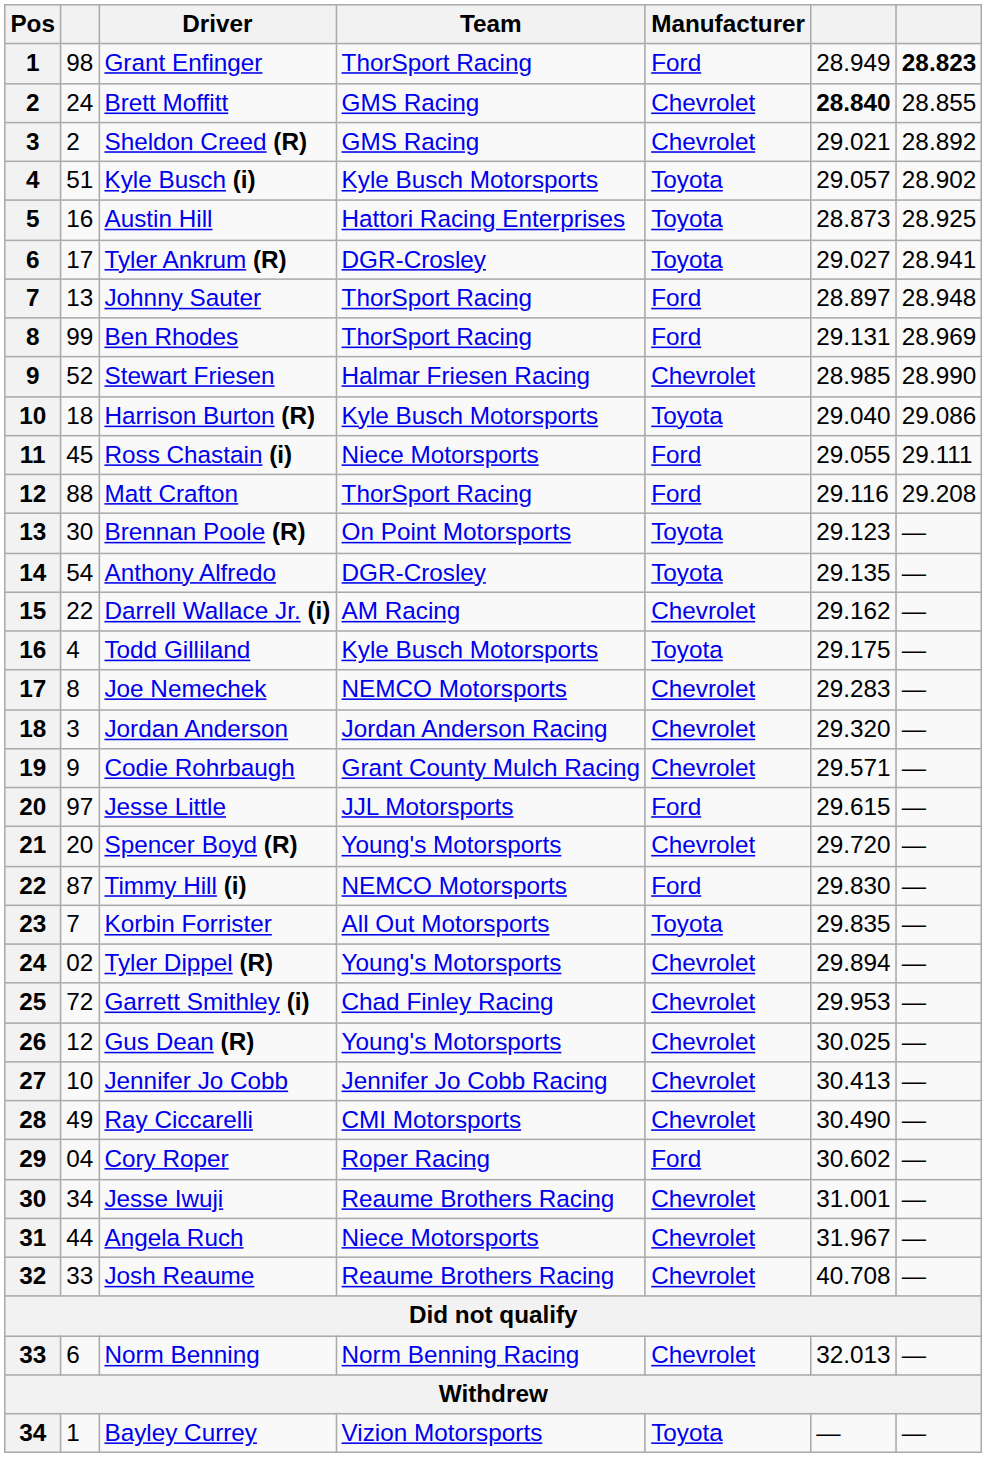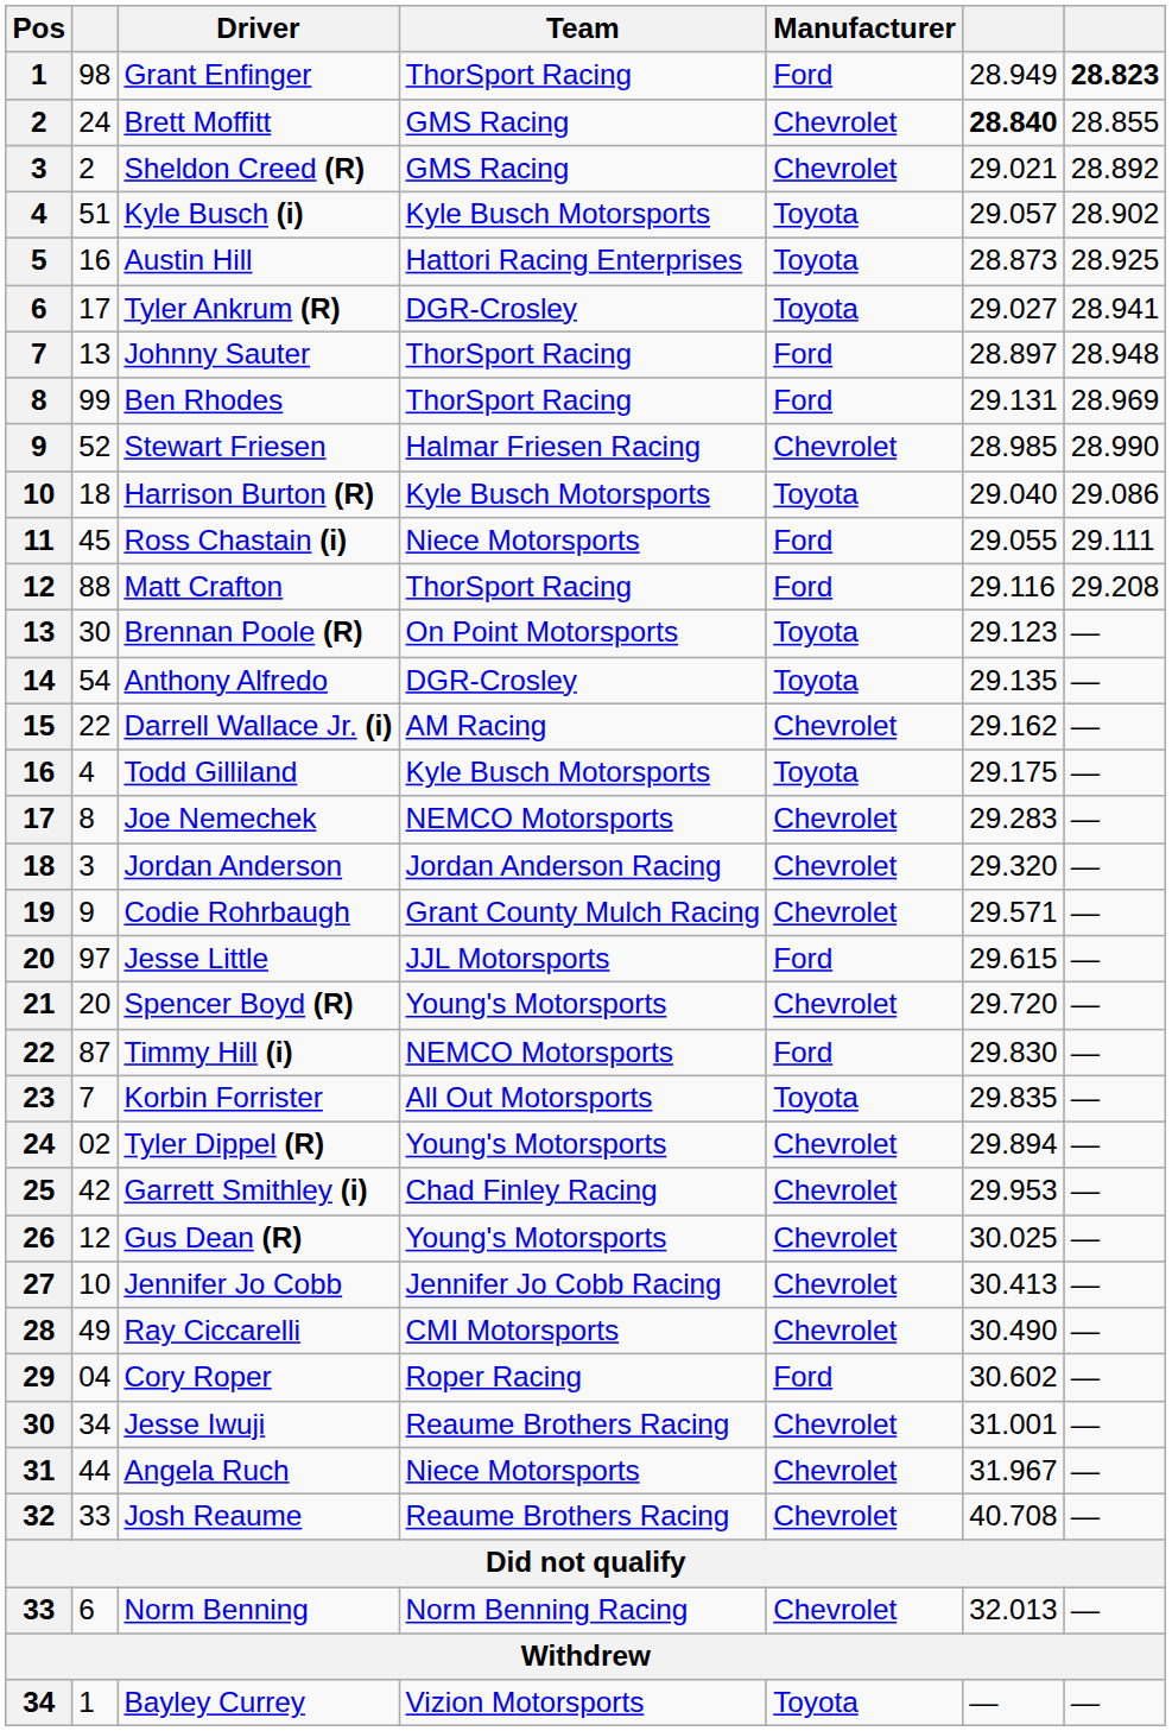Garrett Smithley (i) | column 2: 72 -> 42
